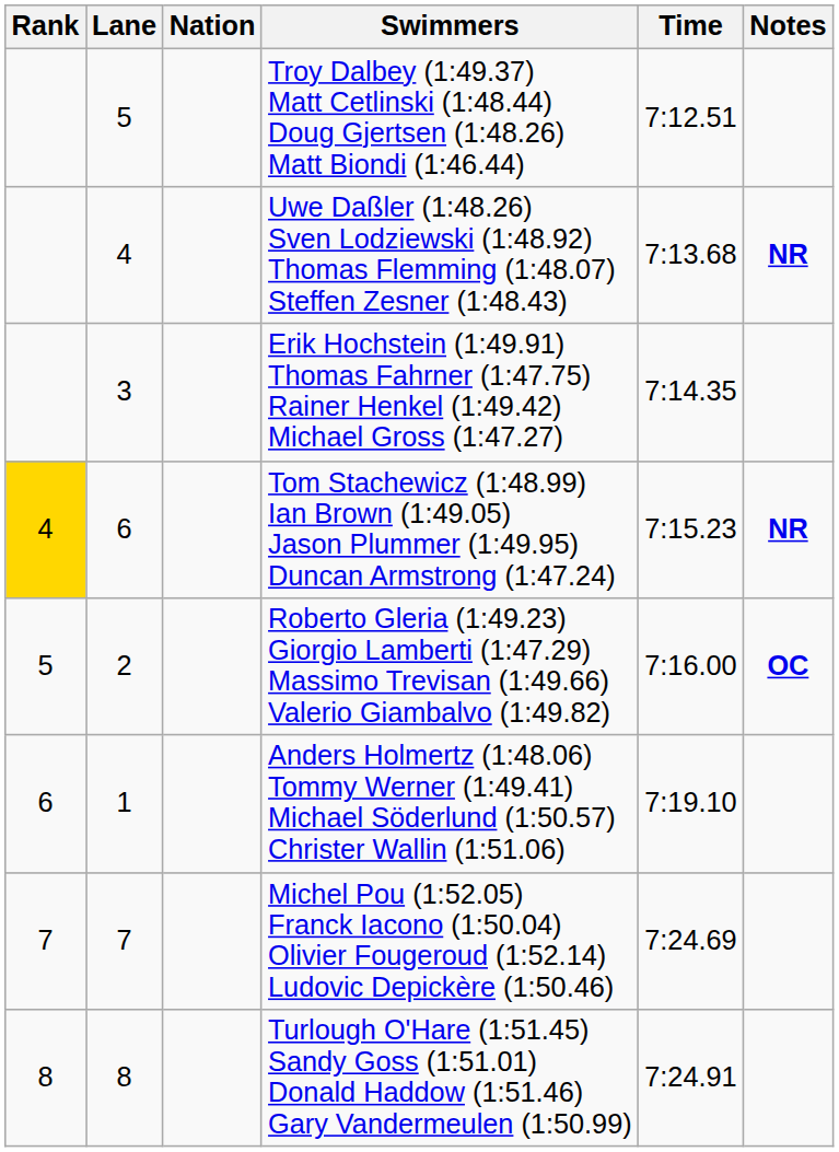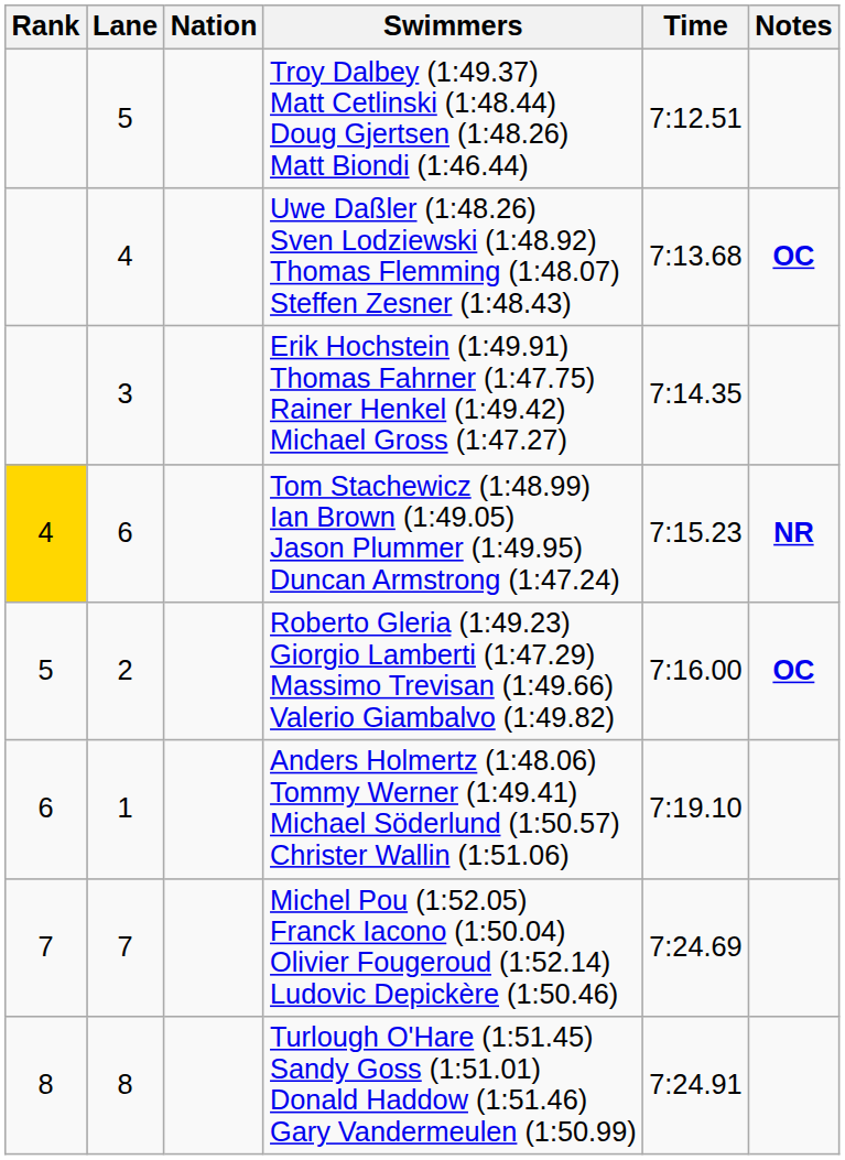row 3 | Notes: NR -> OC
